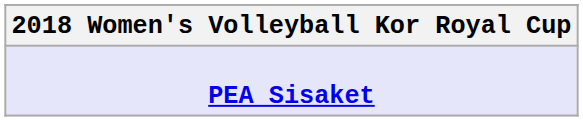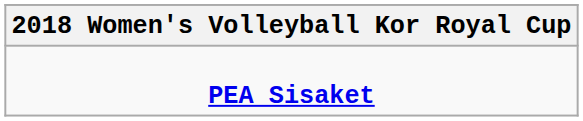row 2 | column 1: lavender background -> no background
